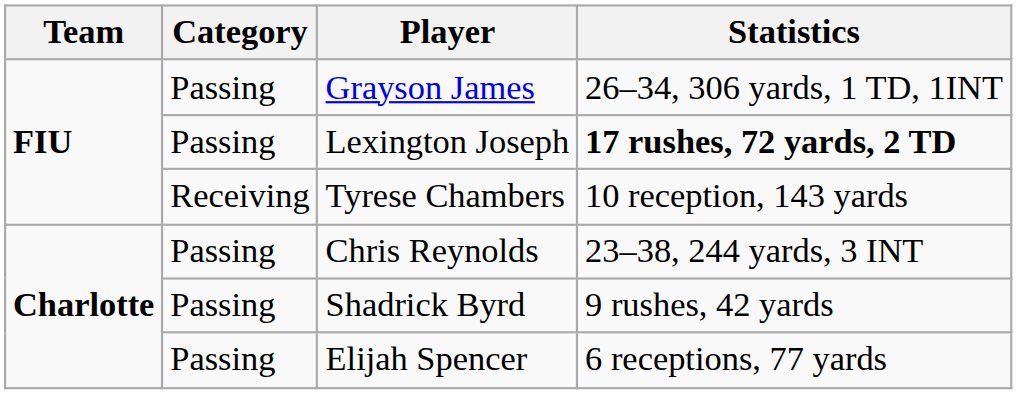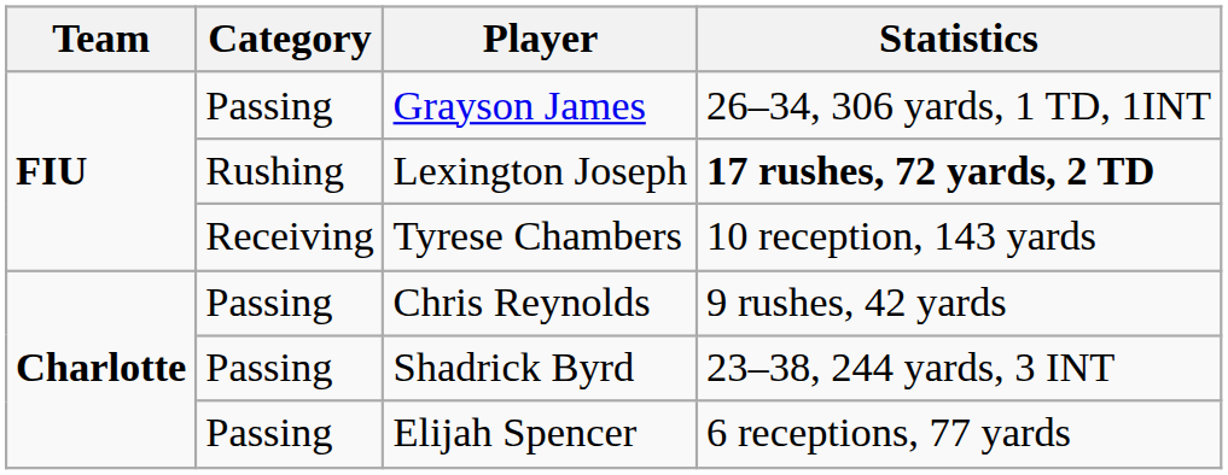Lexington Joseph | Category: Passing -> Rushing
Chris Reynolds | Statistics: 23–38, 244 yards, 3 INT -> 9 rushes, 42 yards
Shadrick Byrd | Statistics: 9 rushes, 42 yards -> 23–38, 244 yards, 3 INT
